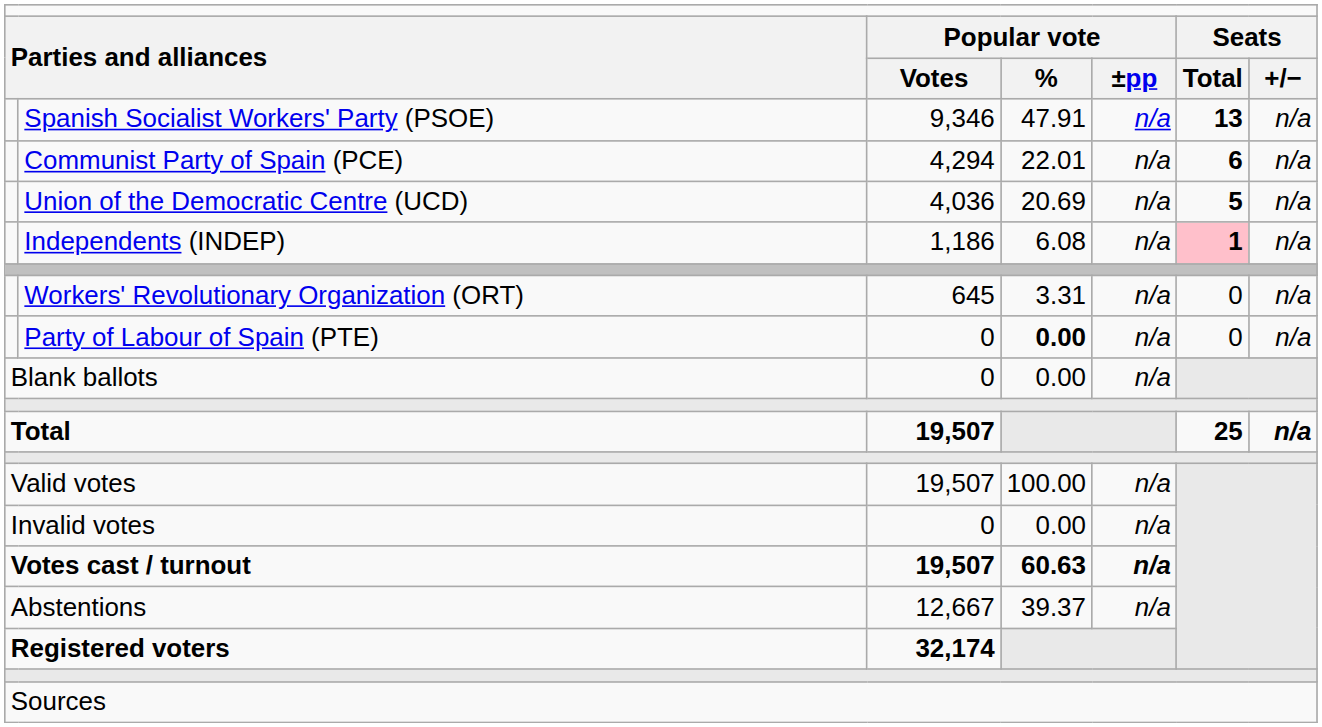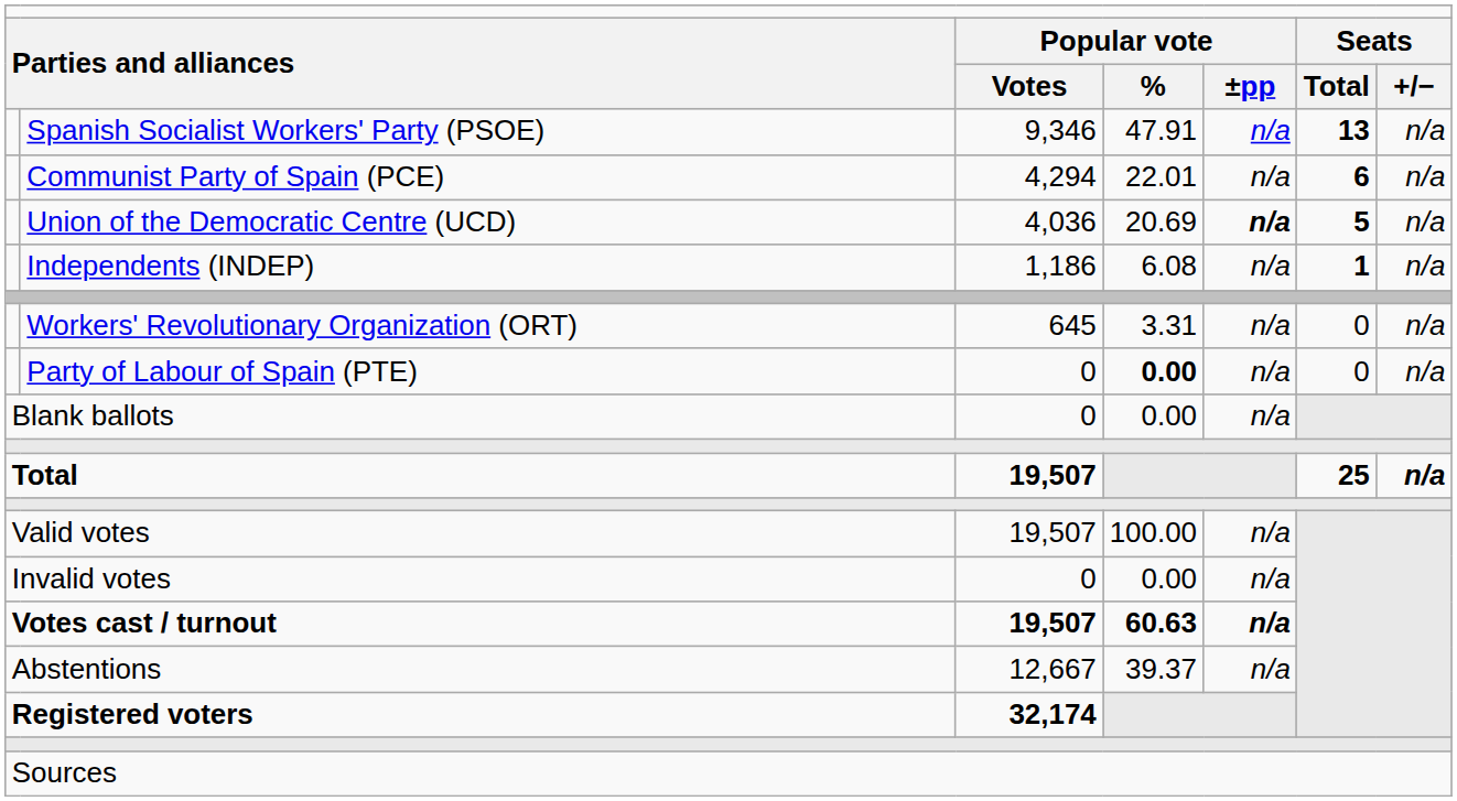Union of the Democratic Centre (UCD) | column 5: normal -> bold
Independents (INDEP) | column 6: pink background -> no background
